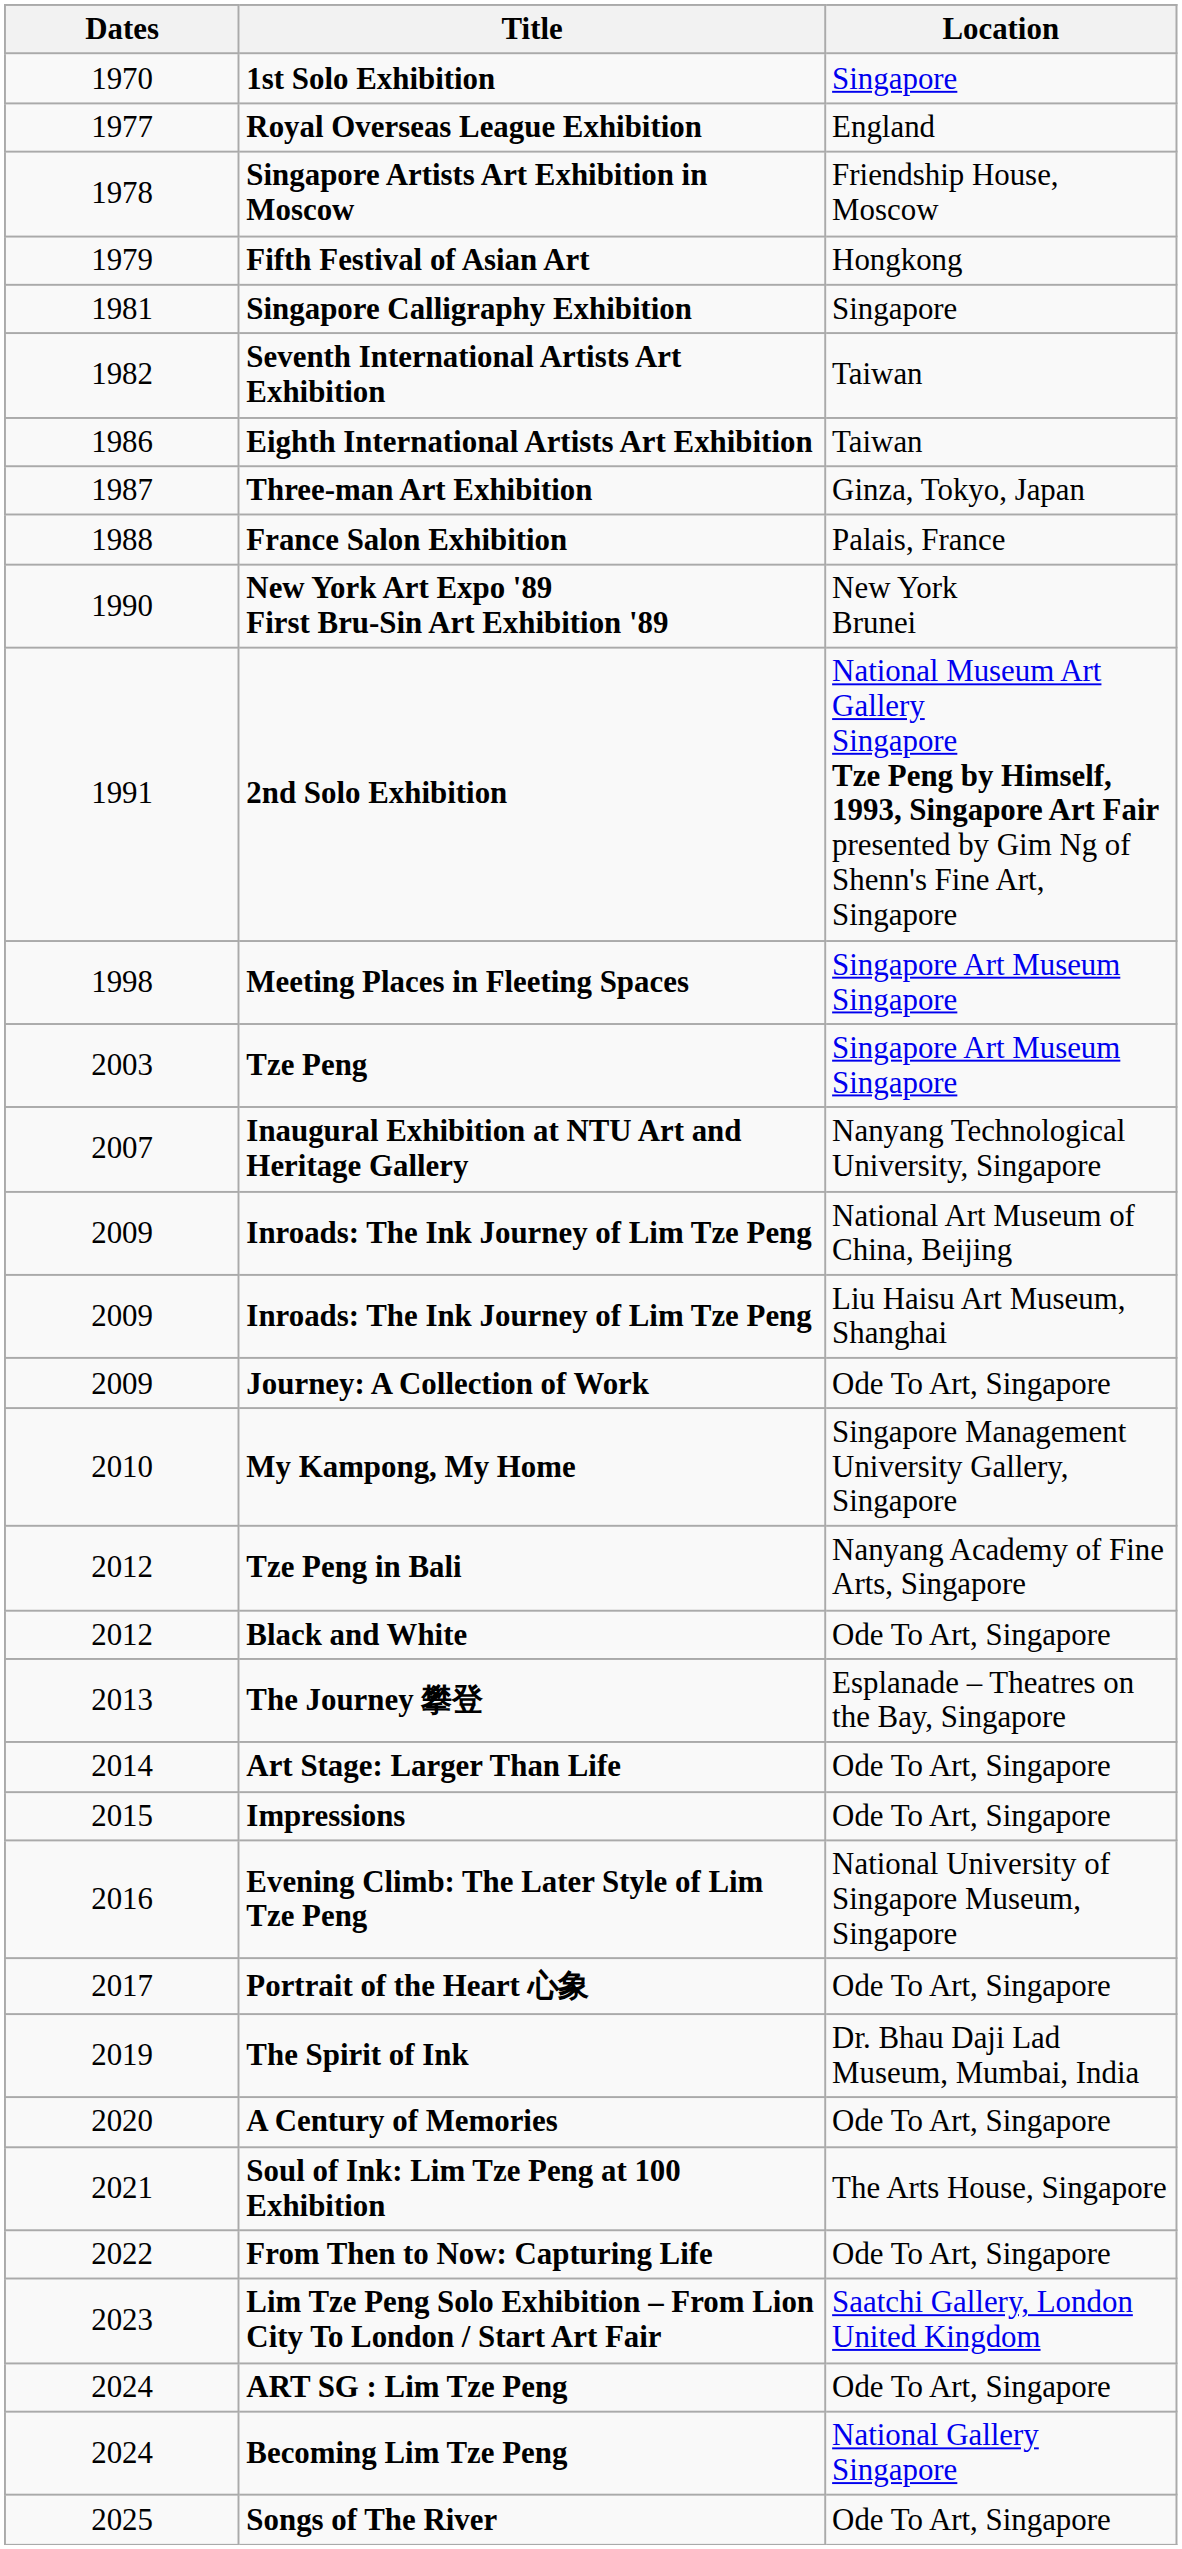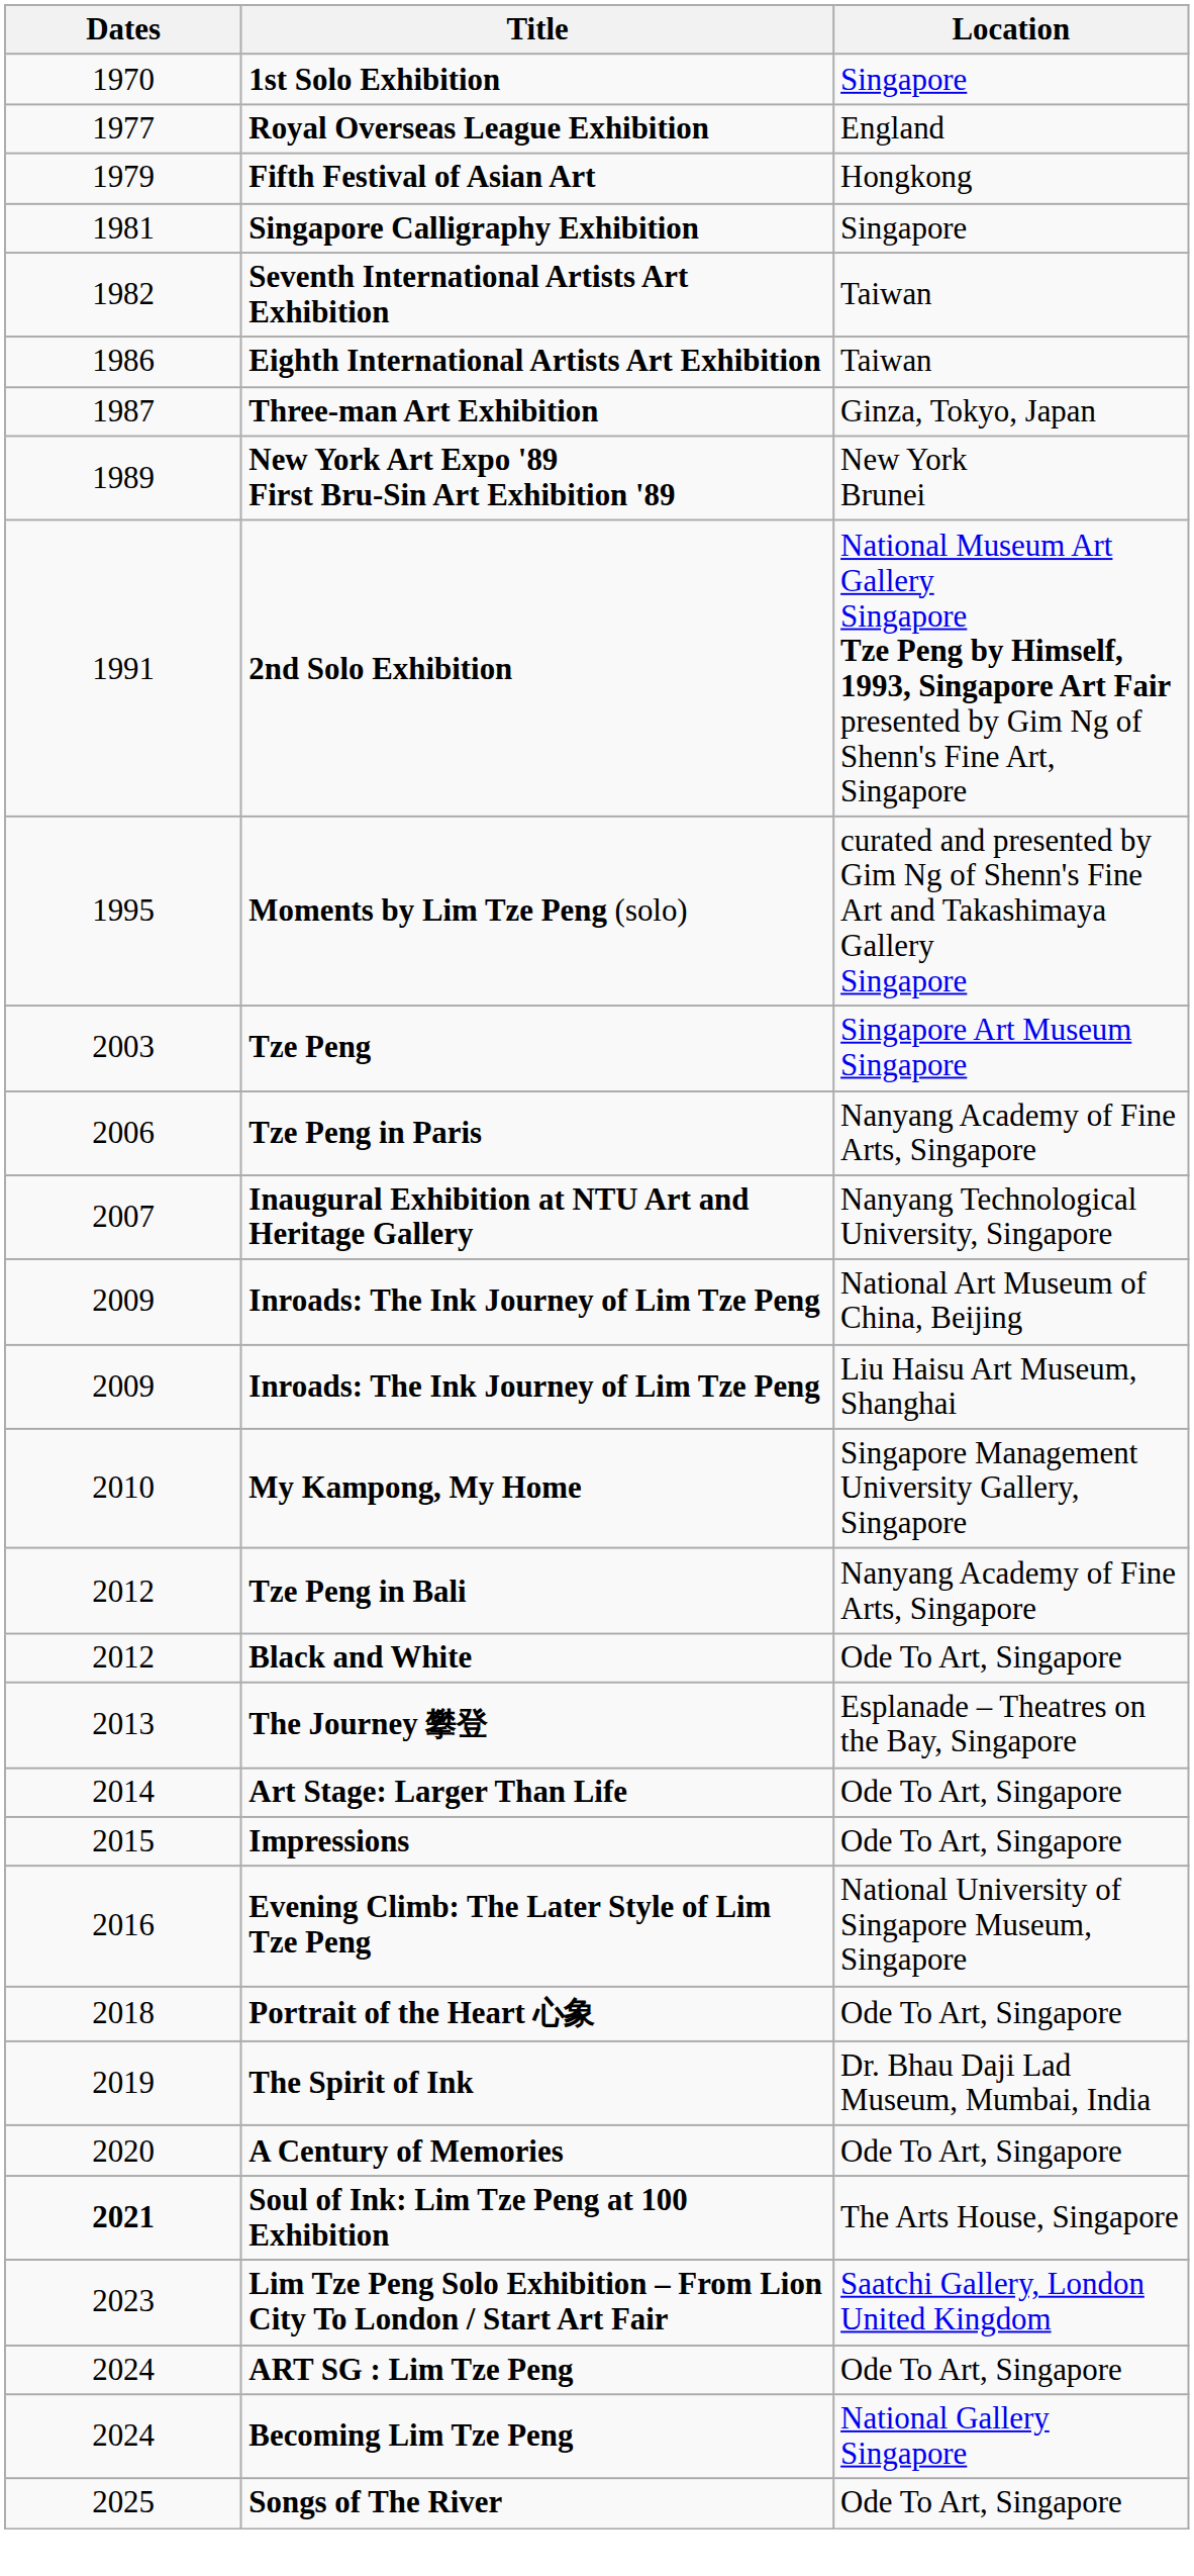- row: 1978 | Singapore Artists Art Exhibition in Moscow | Friendship House, Moscow
- row: 1988 | France Salon Exhibition | Palais, France
New York Art Expo '89 First Bru-Sin Art Exhibition '89 | Dates: 1990 -> 1989
+ row: 1995 | Moments by Lim Tze Peng (solo) | curated and presented by Gim Ng of Shenn's Fine Art and Takashimaya Gallery Singapore
- row: 1998 | Meeting Places in Fleeting Spaces | Singapore Art Museum Singapore
+ row: 2006 | Tze Peng in Paris | Nanyang Academy of Fine Arts, Singapore
- row: 2009 | Journey: A Collection of Work | Ode To Art, Singapore
Portrait of the Heart 心象 | Dates: 2017 -> 2018
Soul of Ink: Lim Tze Peng at 100 Exhibition | Dates: normal -> bold
- row: 2022 | From Then to Now: Capturing Life | Ode To Art, Singapore
